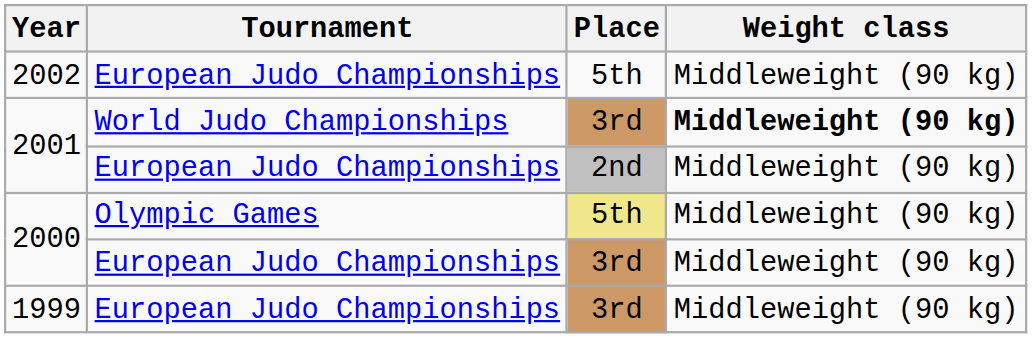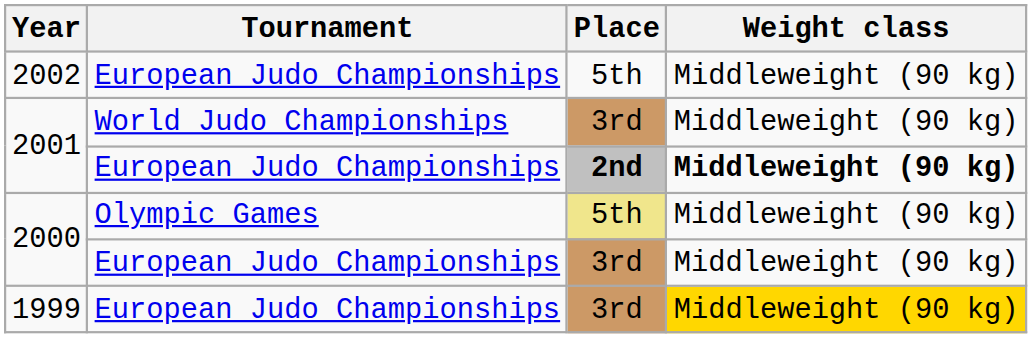2001 / World Judo Championships | Weight class: bold -> normal
2001 / European Judo Championships | Place: normal -> bold
2001 / European Judo Championships | Weight class: normal -> bold
1999 | Weight class: no background -> gold background
